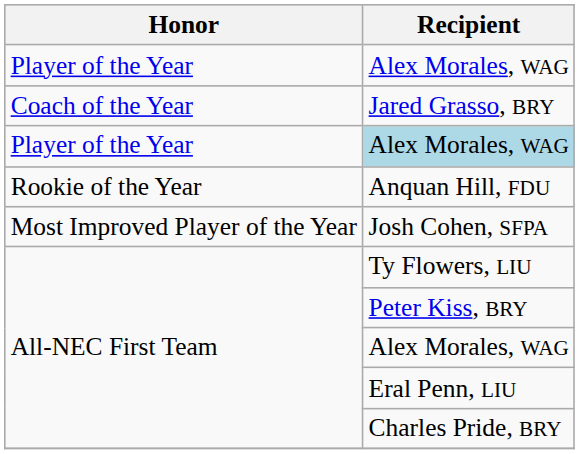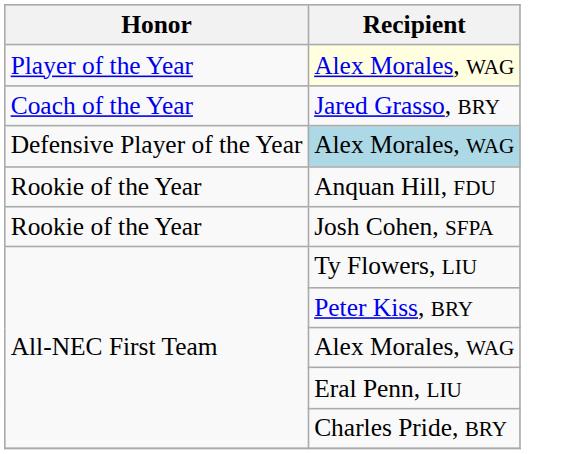row 2 | Recipient: no background -> lightyellow background
row 4 | Honor: Player of the Year -> Defensive Player of the Year
row 6 | Honor: Most Improved Player of the Year -> Rookie of the Year
